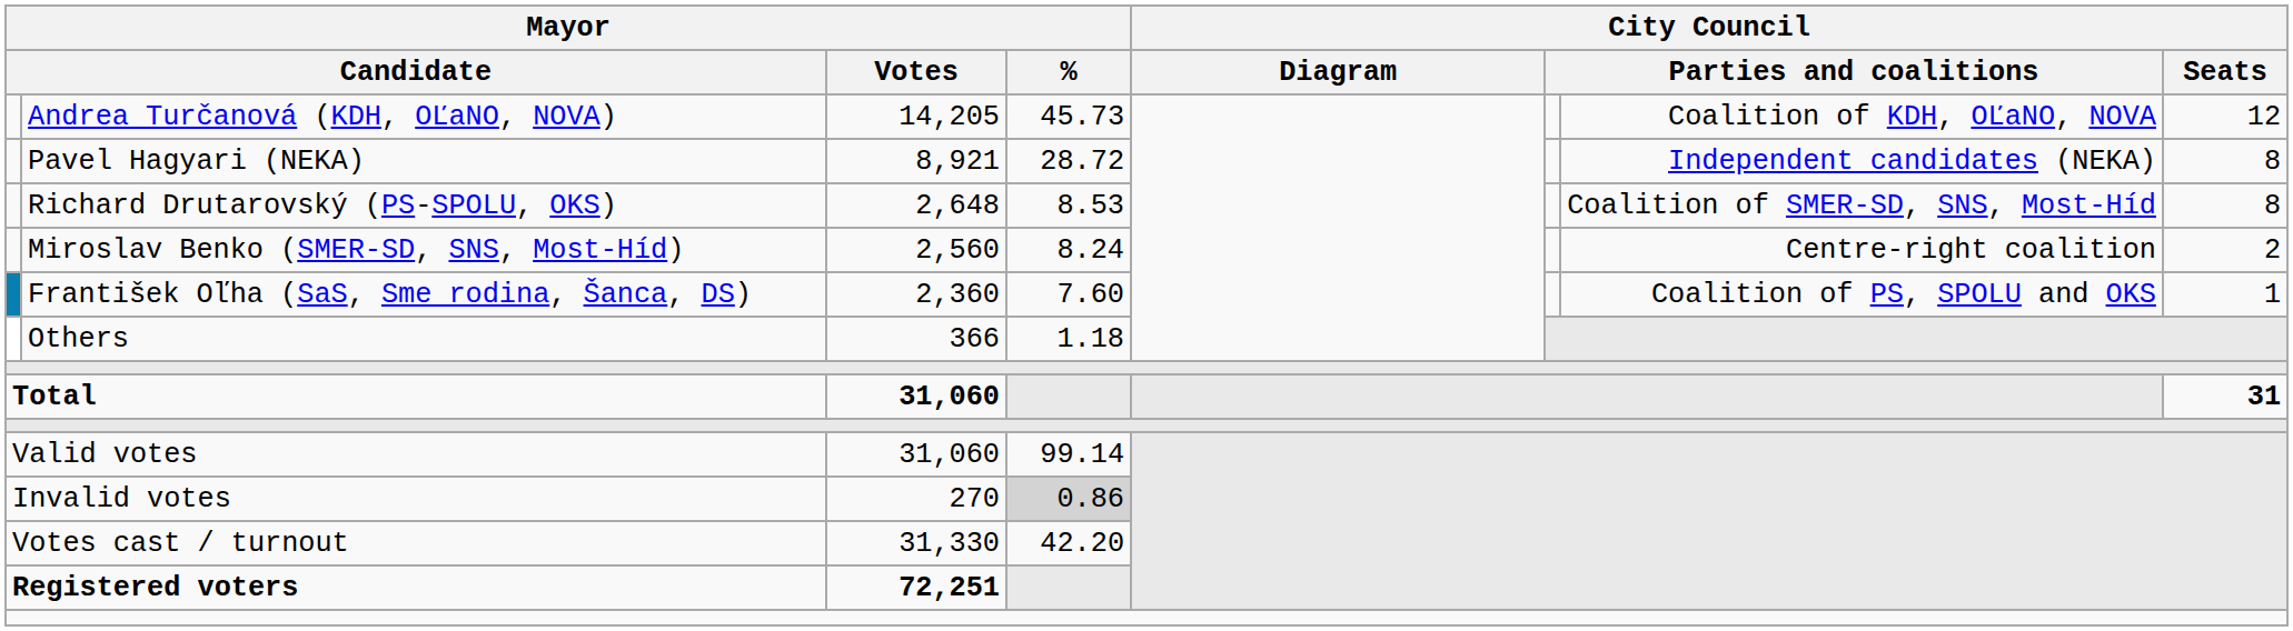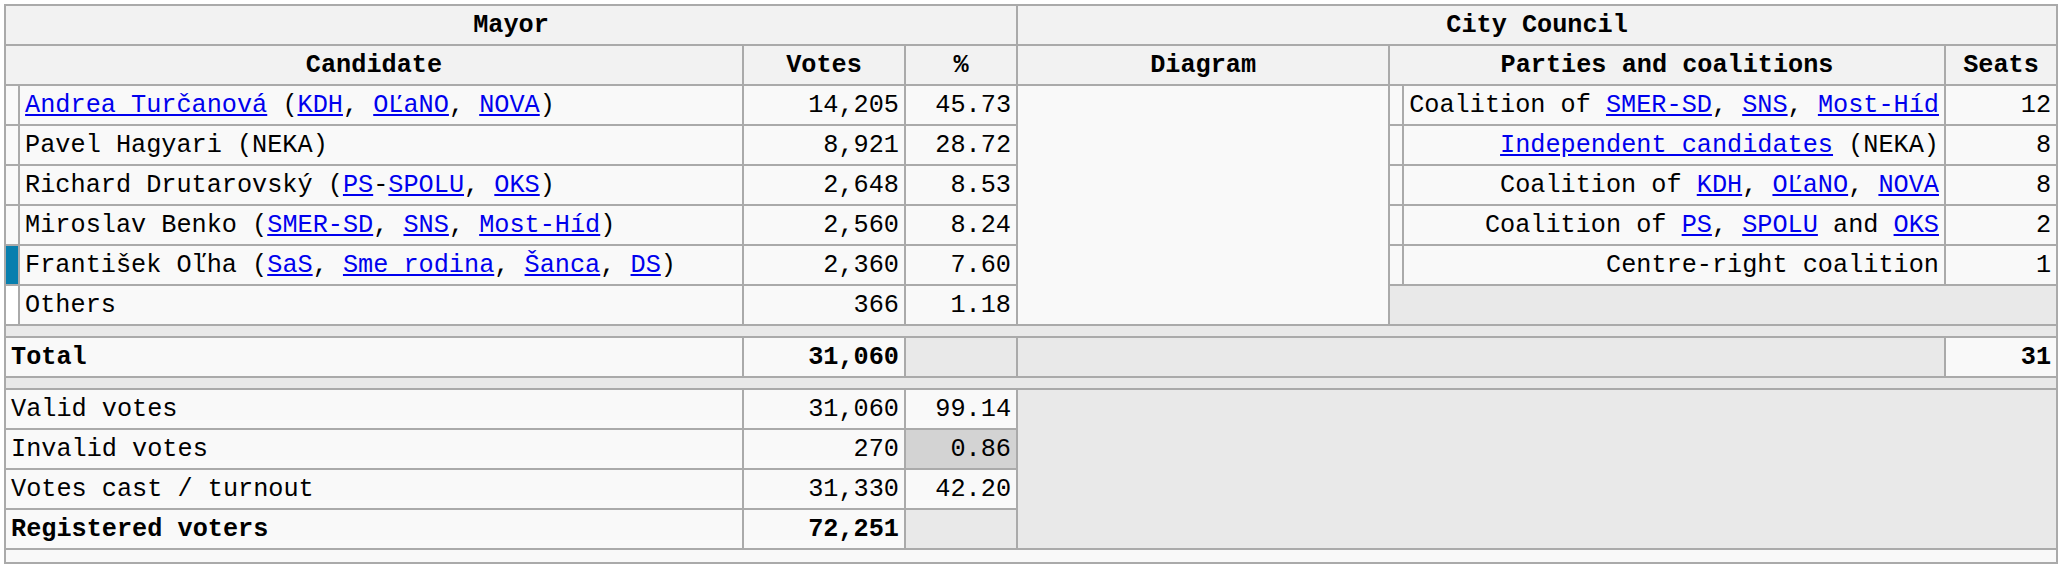Andrea Turčanová (KDH, OĽaNO, NOVA) | column 7: Coalition of KDH, OĽaNO, NOVA -> Coalition of SMER-SD, SNS, Most-Híd
Richard Drutarovský (PS-SPOLU, OKS) | column 7: Coalition of SMER-SD, SNS, Most-Híd -> Coalition of KDH, OĽaNO, NOVA
Miroslav Benko (SMER-SD, SNS, Most-Híd) | column 7: Centre-right coalition -> Coalition of PS, SPOLU and OKS
František Oľha (SaS, Sme rodina, Šanca, DS) | column 7: Coalition of PS, SPOLU and OKS -> Centre-right coalition
